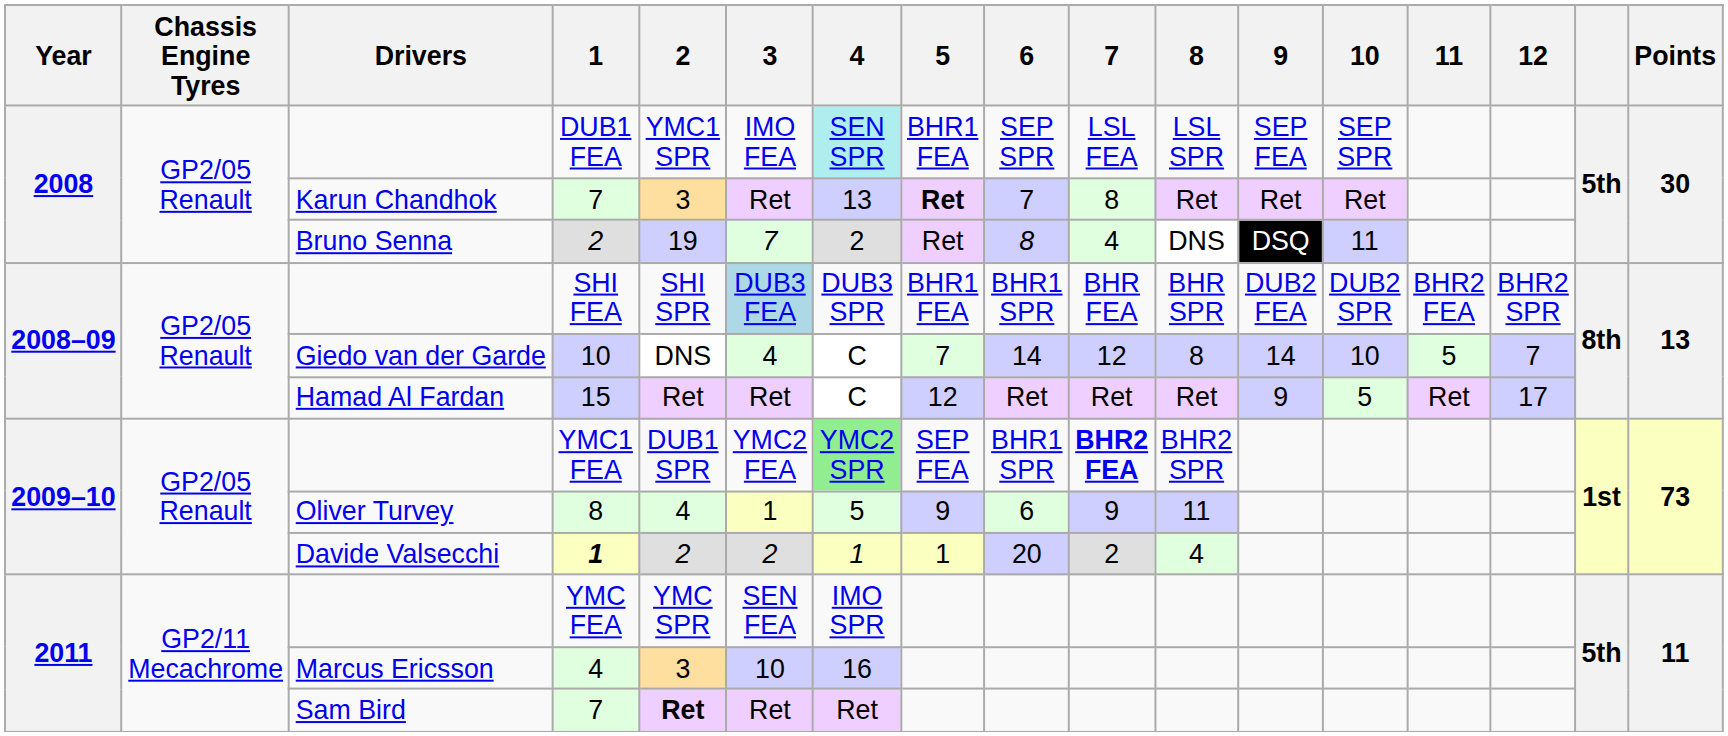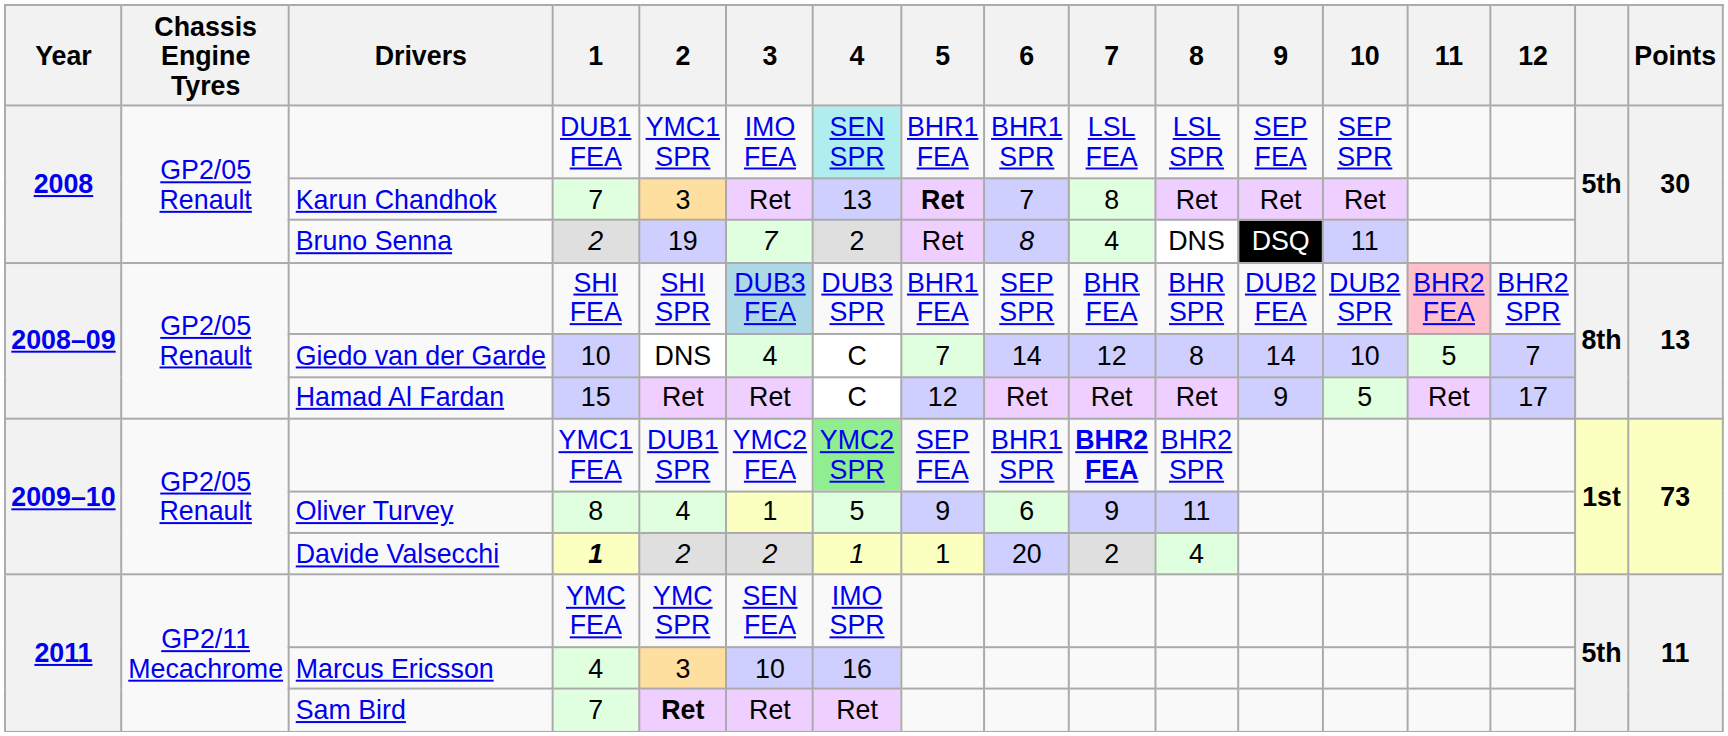DUB1 FEA | 6: SEP SPR -> BHR1 SPR
SHI FEA | 6: BHR1 SPR -> SEP SPR
SHI FEA | 11: no background -> pink background
